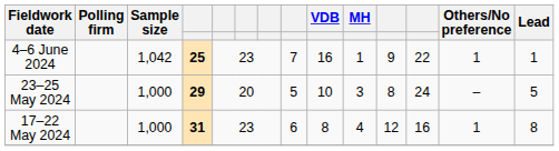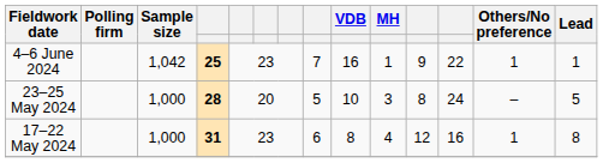23–25 May 2024 | column 4: 29 -> 28
